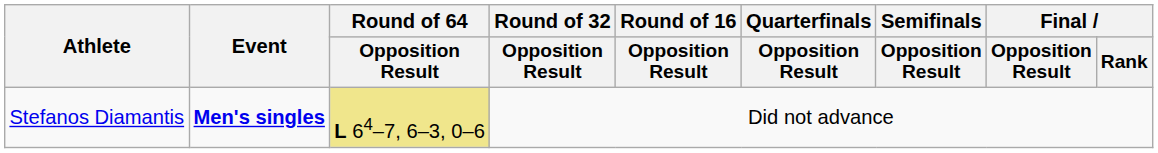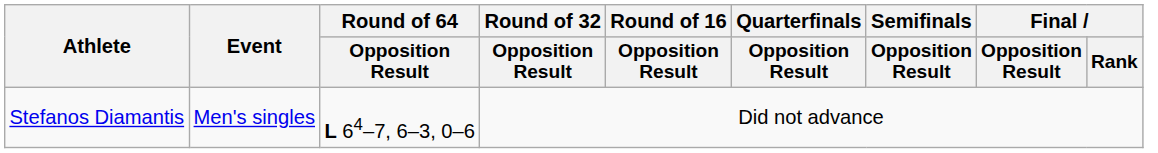Stefanos Diamantis | Event: bold -> normal
Stefanos Diamantis | Round of 64 / Opposition Result: khaki background -> no background
